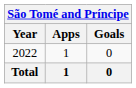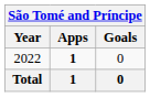2022 | Apps: normal -> bold
